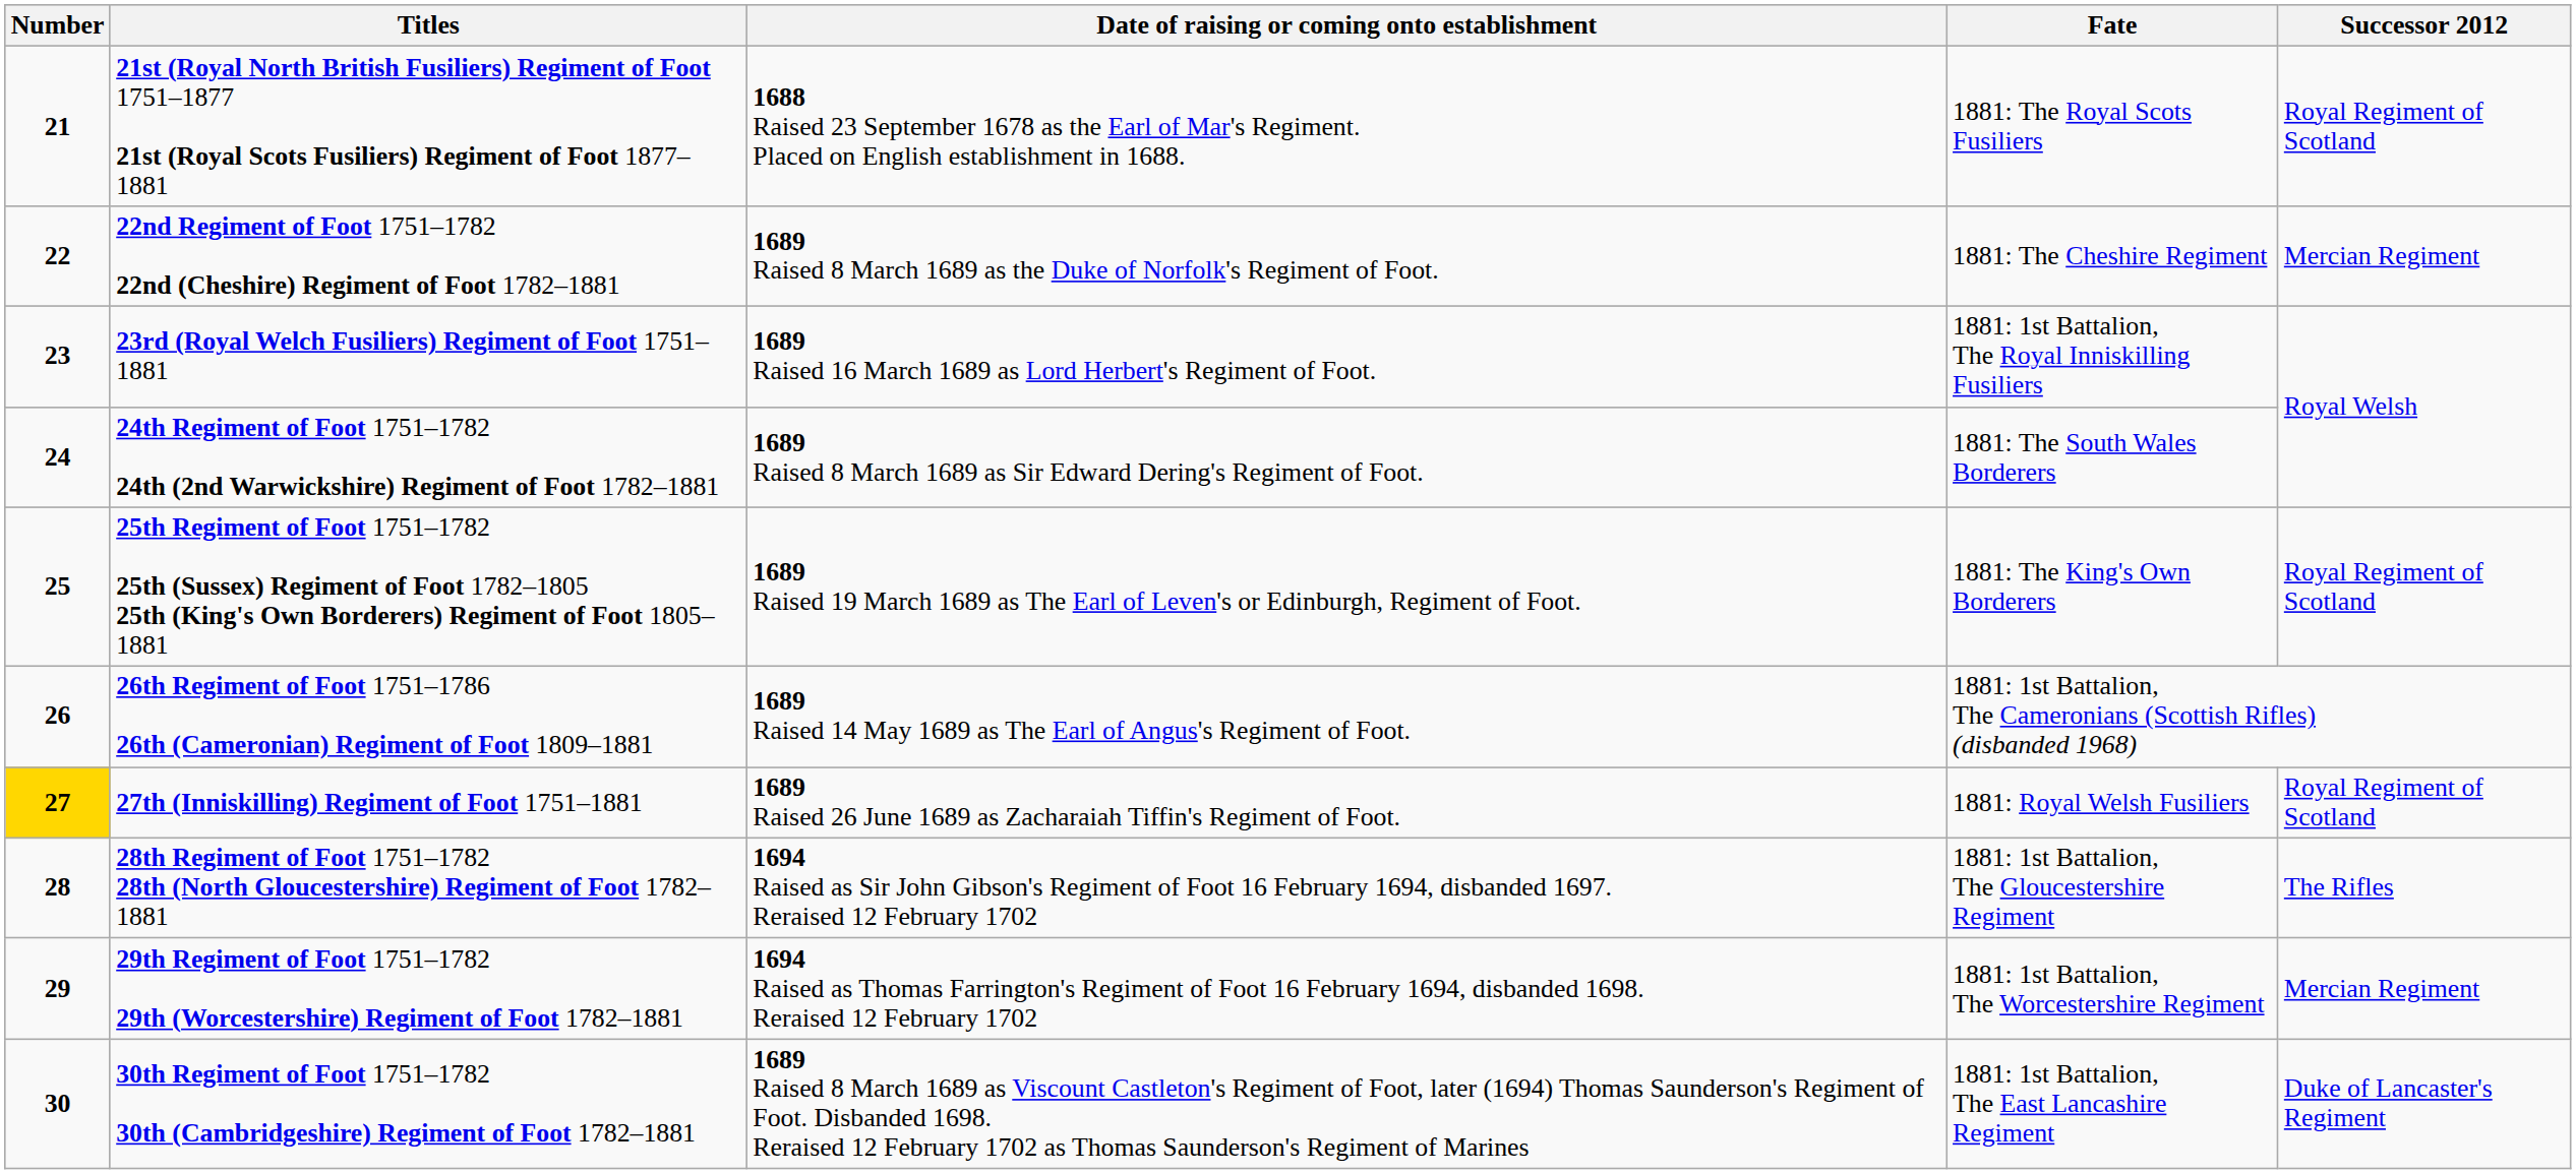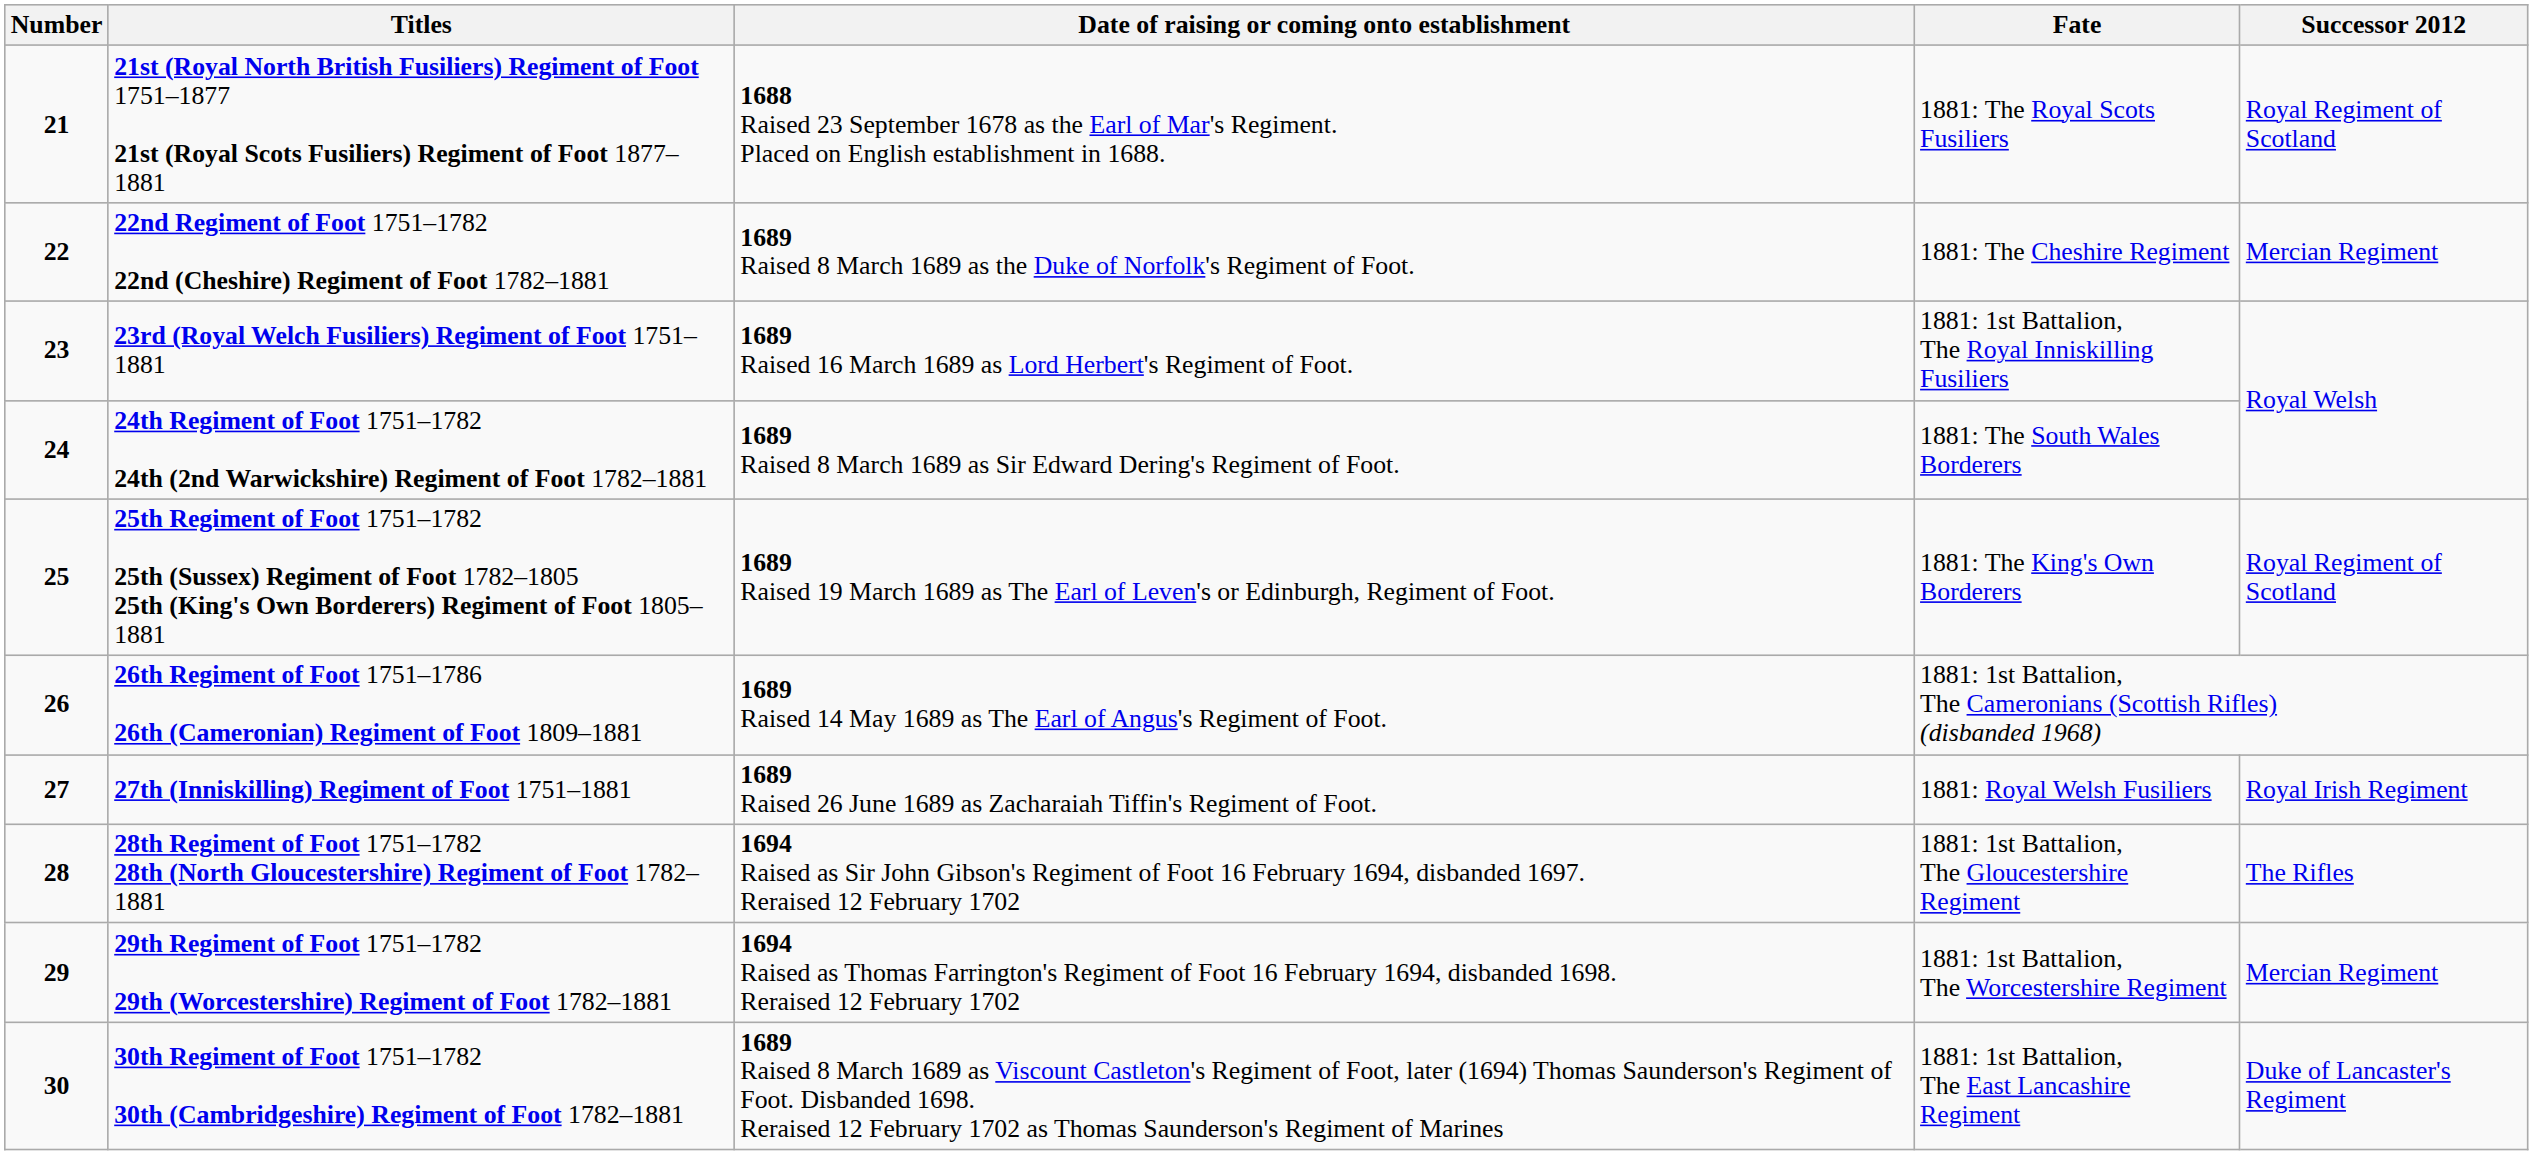27th (Inniskilling) Regiment of Foot 1751–1881 | Number: gold background -> no background
27th (Inniskilling) Regiment of Foot 1751–1881 | Successor 2012: Royal Regiment of Scotland -> Royal Irish Regiment
